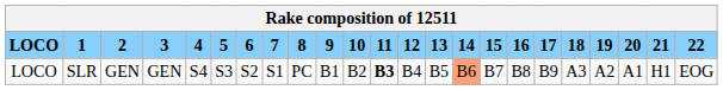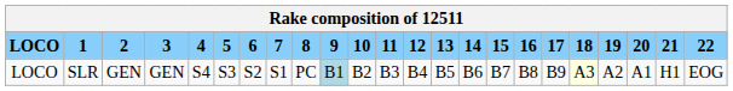row 3 | 9: no background -> lightblue background
row 3 | 11: bold -> normal
row 3 | 14: lightsalmon background -> no background
row 3 | 18: no background -> lightyellow background
